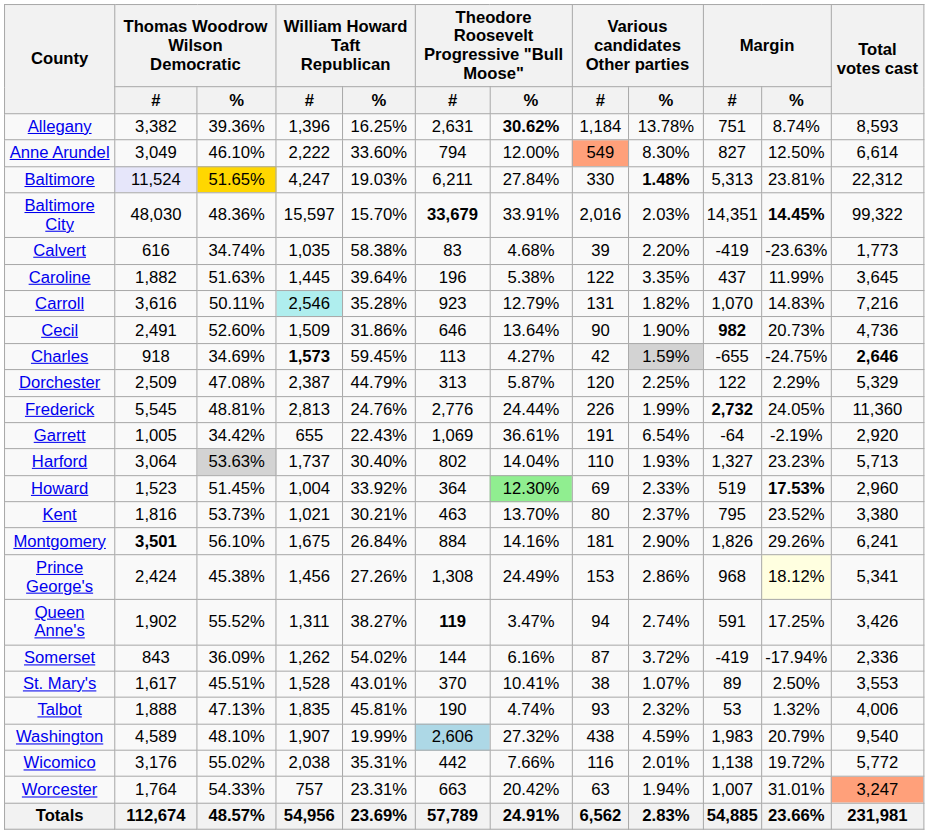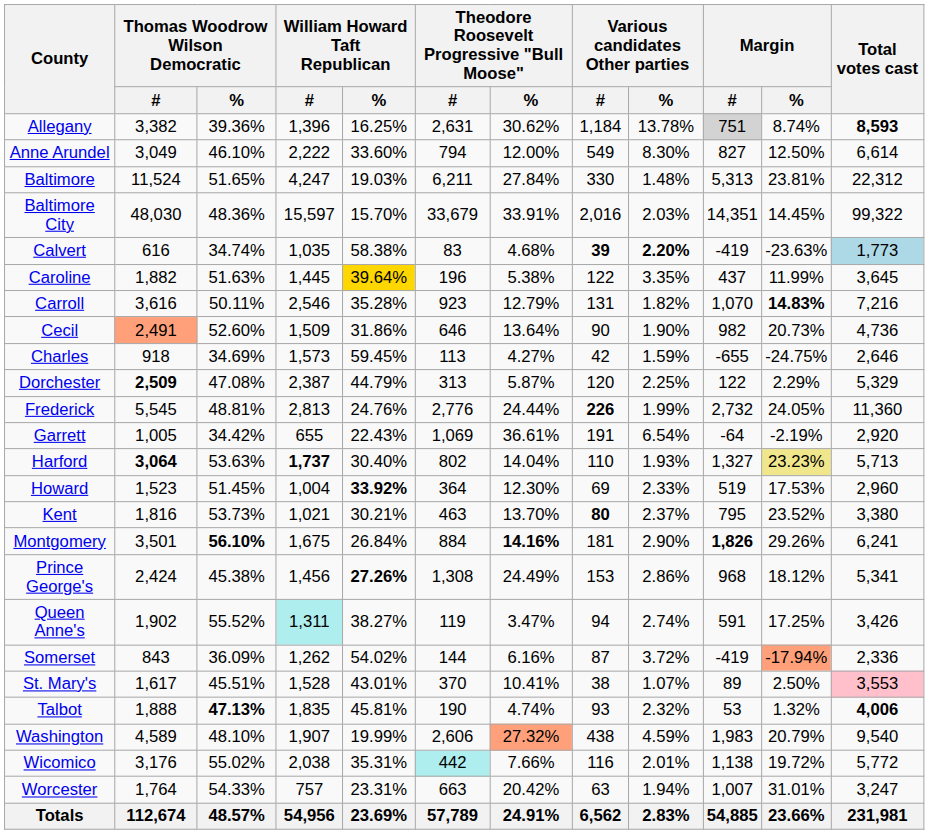Allegany | Theodore Roosevelt Progressive "Bull Moose" / %: bold -> normal
Allegany | Margin / #: no background -> lightgrey background
Allegany | Total votes cast: normal -> bold
Anne Arundel | Various candidates Other parties / #: lightsalmon background -> no background
Baltimore | Thomas Woodrow Wilson Democratic / #: lavender background -> no background
Baltimore | Thomas Woodrow Wilson Democratic / %: gold background -> no background
Baltimore | Various candidates Other parties / %: bold -> normal
Baltimore City | Theodore Roosevelt Progressive "Bull Moose" / #: bold -> normal
Baltimore City | Margin / %: bold -> normal
Calvert | Various candidates Other parties / #: normal -> bold
Calvert | Various candidates Other parties / %: normal -> bold
Calvert | Total votes cast: no background -> lightblue background
Caroline | William Howard Taft Republican / %: no background -> gold background
Carroll | William Howard Taft Republican / #: paleturquoise background -> no background
Carroll | Margin / %: normal -> bold
Cecil | Thomas Woodrow Wilson Democratic / #: no background -> lightsalmon background
Cecil | Margin / #: bold -> normal
Charles | William Howard Taft Republican / #: bold -> normal
Charles | Various candidates Other parties / %: lightgrey background -> no background
Charles | Total votes cast: bold -> normal
Dorchester | Thomas Woodrow Wilson Democratic / #: normal -> bold
Frederick | Various candidates Other parties / #: normal -> bold
Frederick | Margin / #: bold -> normal
Harford | Thomas Woodrow Wilson Democratic / #: normal -> bold
Harford | Thomas Woodrow Wilson Democratic / %: lightgrey background -> no background
Harford | William Howard Taft Republican / #: normal -> bold
Harford | Margin / %: no background -> khaki background
Howard | William Howard Taft Republican / %: normal -> bold
Howard | Theodore Roosevelt Progressive "Bull Moose" / %: lightgreen background -> no background
Howard | Margin / %: bold -> normal
Kent | Various candidates Other parties / #: normal -> bold
Montgomery | Thomas Woodrow Wilson Democratic / #: bold -> normal
Montgomery | Thomas Woodrow Wilson Democratic / %: normal -> bold
Montgomery | Theodore Roosevelt Progressive "Bull Moose" / %: normal -> bold
Montgomery | Margin / #: normal -> bold
Prince George's | William Howard Taft Republican / %: normal -> bold
Prince George's | Margin / %: lightyellow background -> no background
Queen Anne's | William Howard Taft Republican / #: no background -> paleturquoise background
Queen Anne's | Theodore Roosevelt Progressive "Bull Moose" / #: bold -> normal
Somerset | Margin / %: no background -> lightsalmon background
St. Mary's | Total votes cast: no background -> pink background
Talbot | Thomas Woodrow Wilson Democratic / %: normal -> bold
Talbot | Total votes cast: normal -> bold
Washington | Theodore Roosevelt Progressive "Bull Moose" / #: lightblue background -> no background
Washington | Theodore Roosevelt Progressive "Bull Moose" / %: no background -> lightsalmon background
Wicomico | Theodore Roosevelt Progressive "Bull Moose" / #: no background -> paleturquoise background
Worcester | Total votes cast: lightsalmon background -> no background
